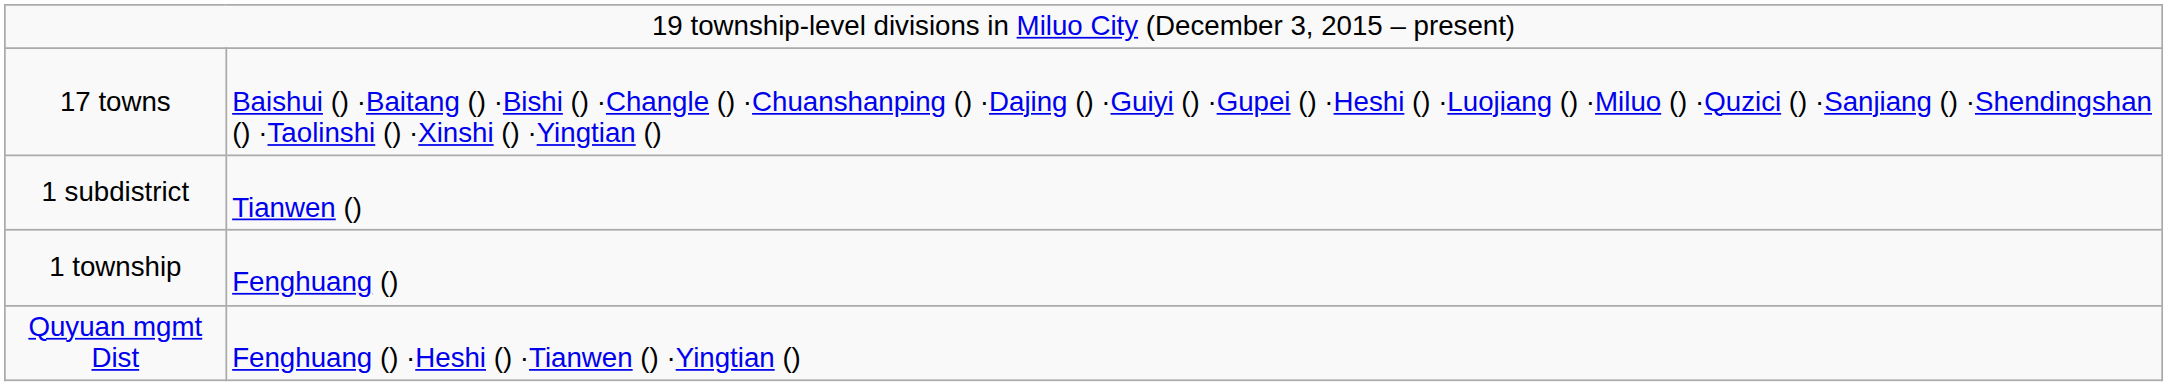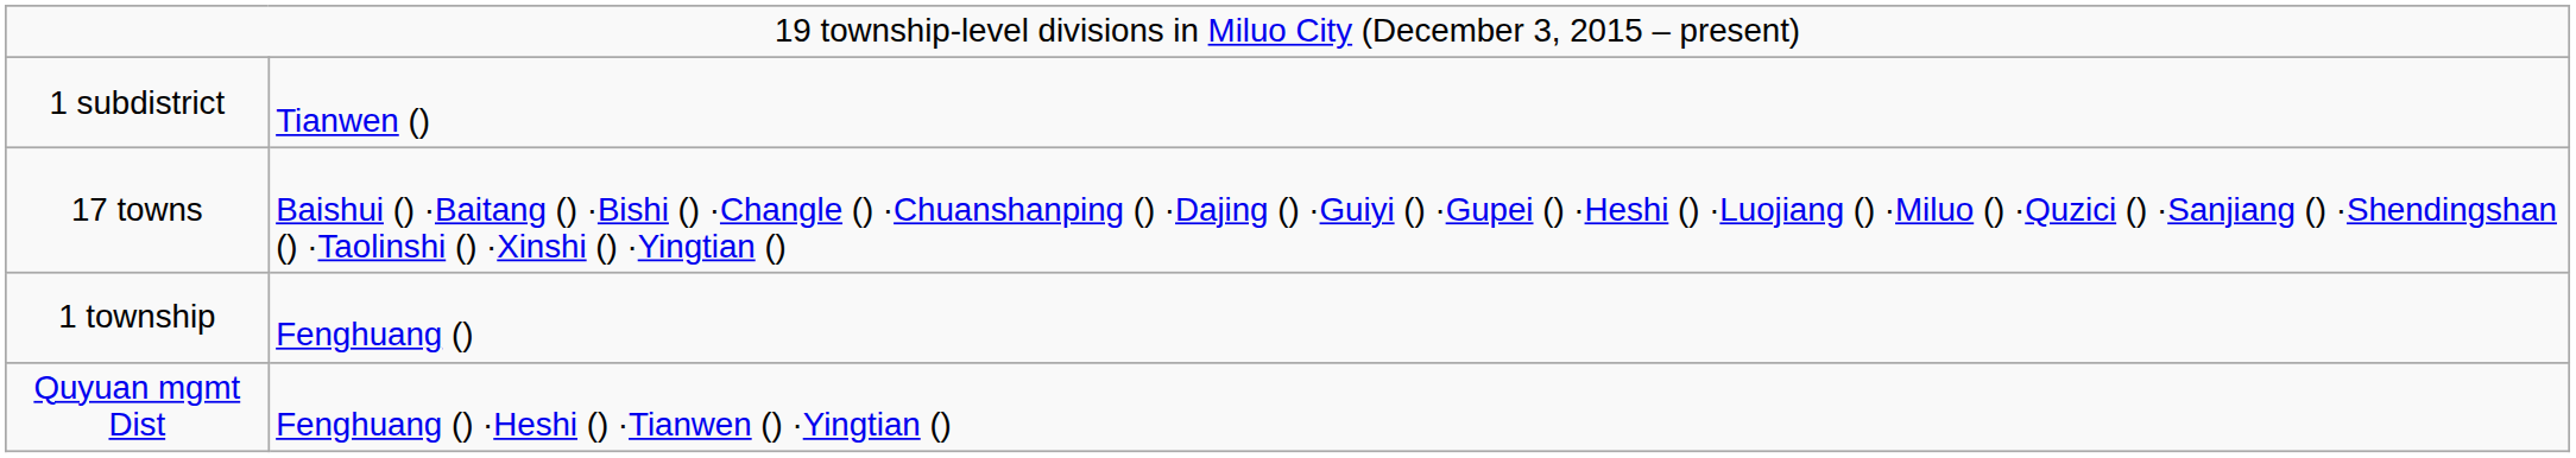rows swapped: 1 subdistrict <-> 17 towns
